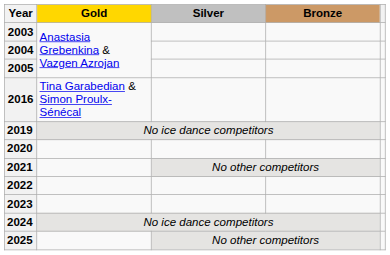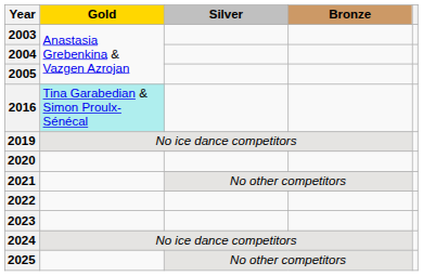2016 | Gold: no background -> paleturquoise background
